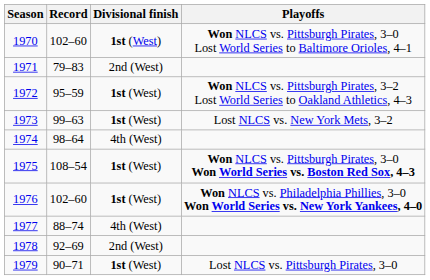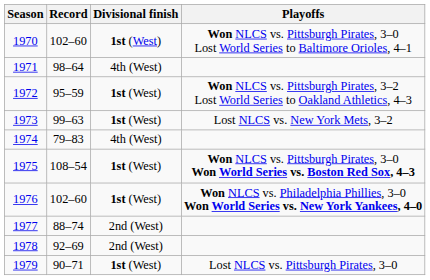1971 | Record: 79–83 -> 98–64
1971 | Divisional finish: 2nd (West) -> 4th (West)
1974 | Record: 98–64 -> 79–83
1977 | Divisional finish: 4th (West) -> 2nd (West)
